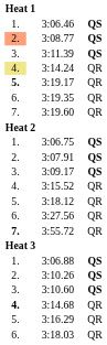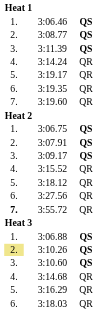3:08.77 | column 1: lightsalmon background -> no background
3:14.24 | column 1: khaki background -> no background
3:19.17 | column 1: bold -> normal
3:10.26 | column 1: no background -> khaki background
3:14.68 | column 1: bold -> normal
